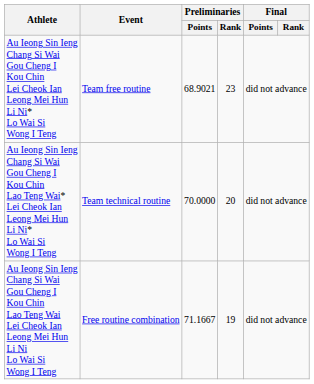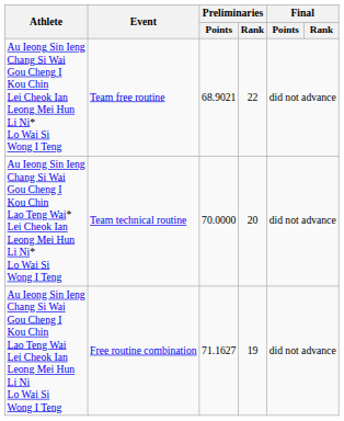row 3 | Preliminaries / Rank: 23 -> 22
row 5 | Preliminaries / Points: 71.1667 -> 71.1627
